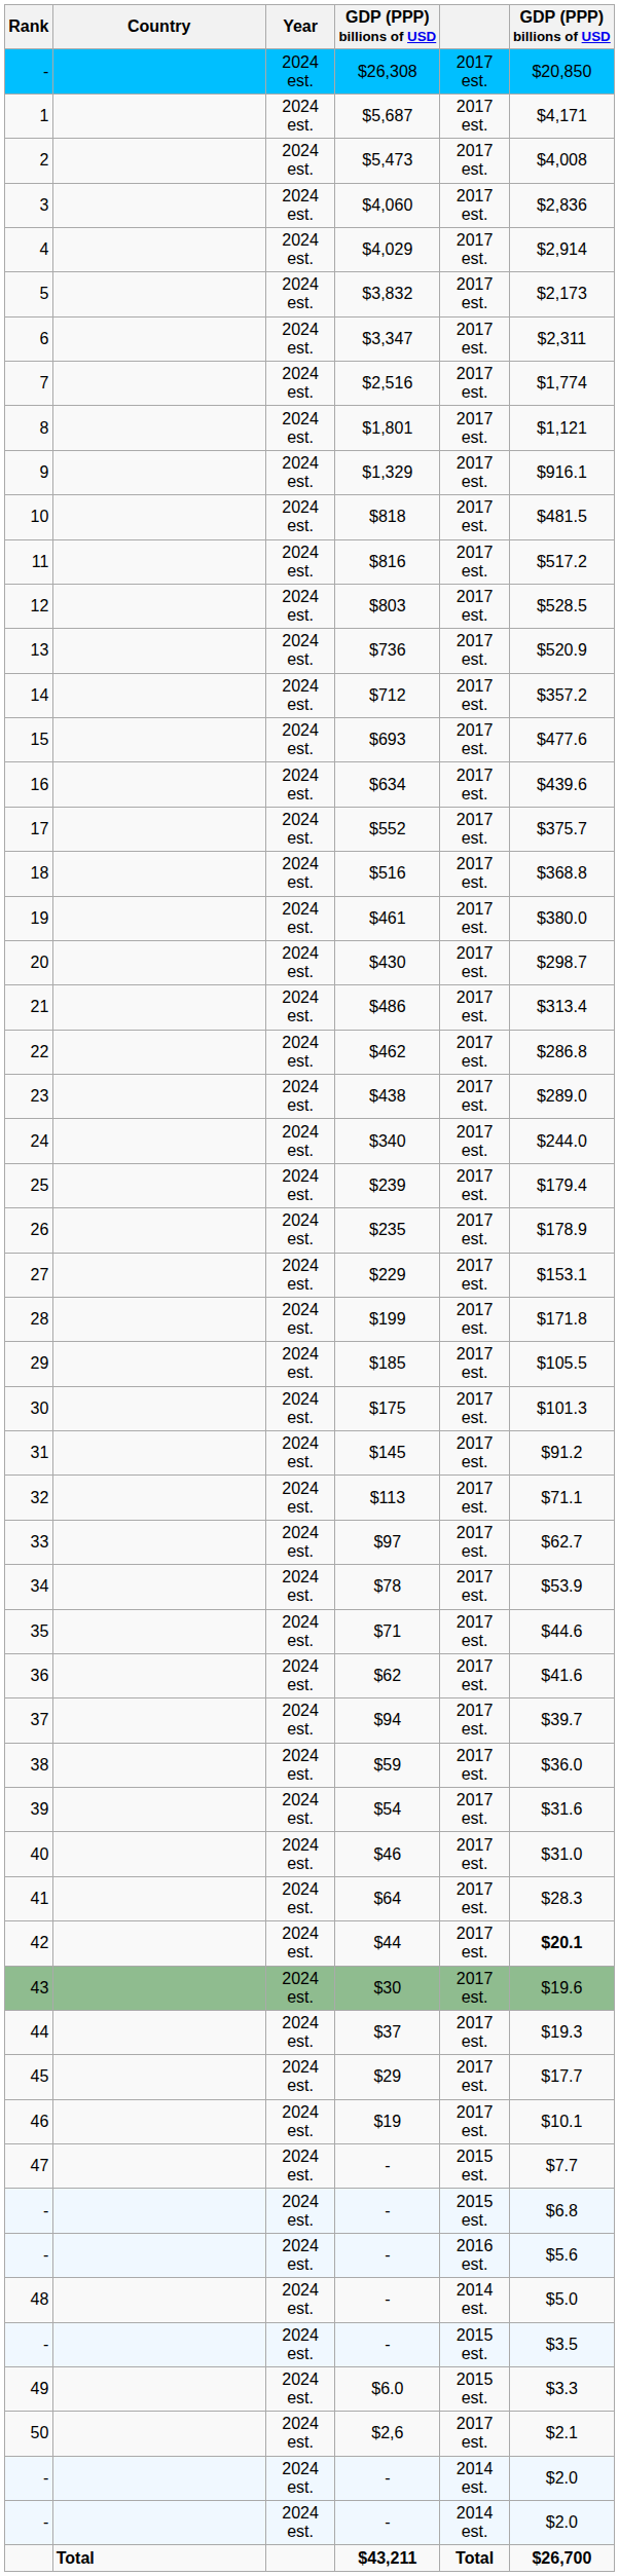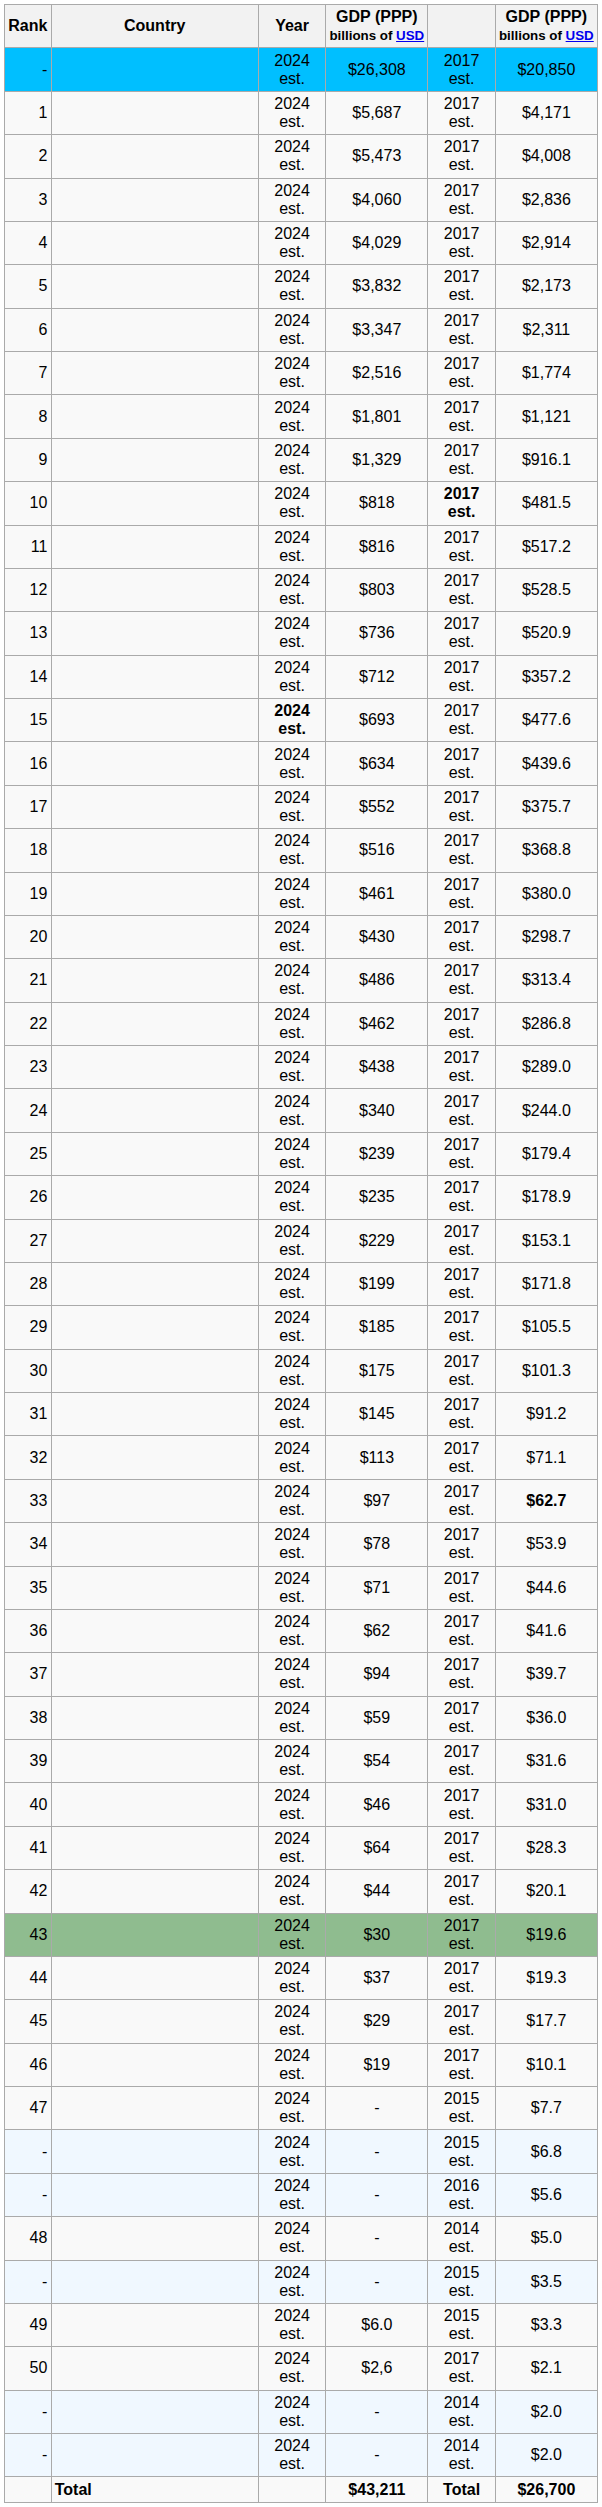10 | column 5: normal -> bold
15 | Year: normal -> bold
33 | column 6: normal -> bold
42 | column 6: bold -> normal
